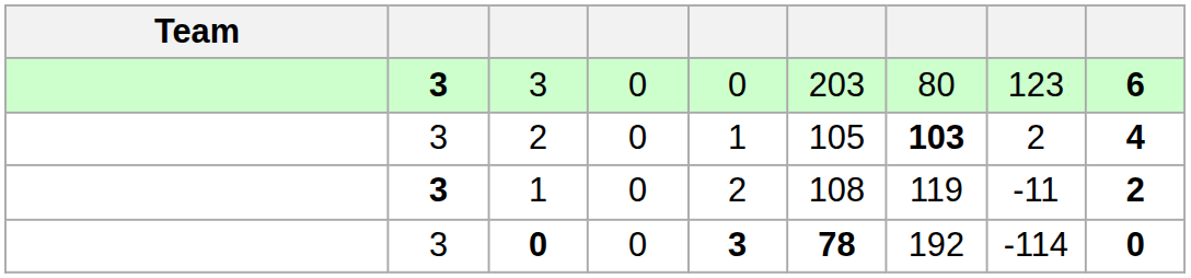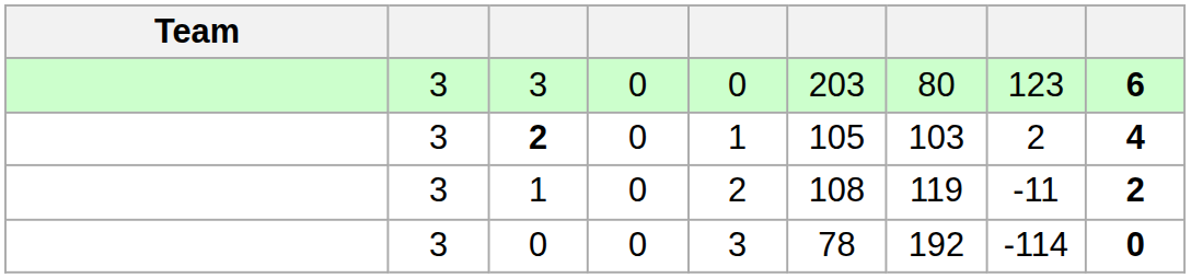row 2 | column 2: bold -> normal
row 3 | column 3: normal -> bold
row 3 | column 7: bold -> normal
row 4 | column 2: bold -> normal
row 5 | column 3: bold -> normal
row 5 | column 5: bold -> normal
row 5 | column 6: bold -> normal
